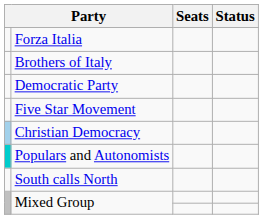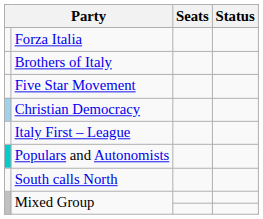- row: Democratic Party
+ row: Italy First – League
